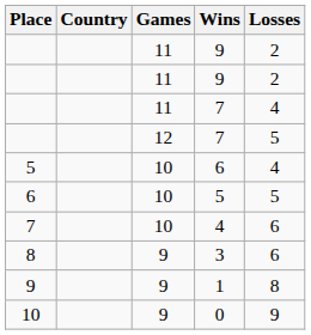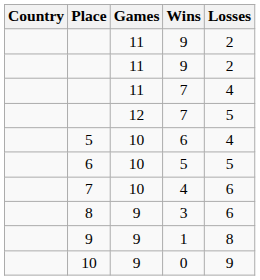columns swapped: Place <-> Country
